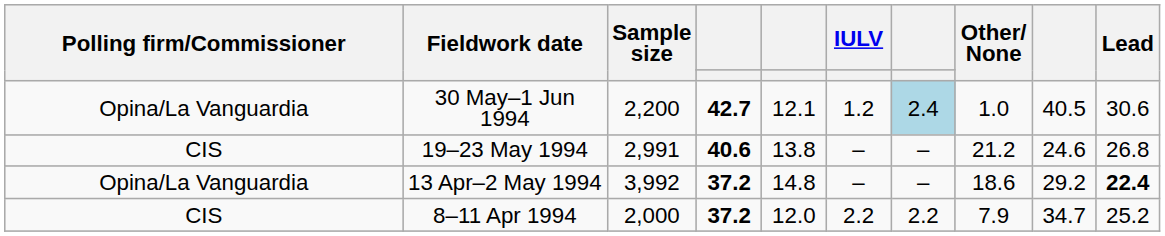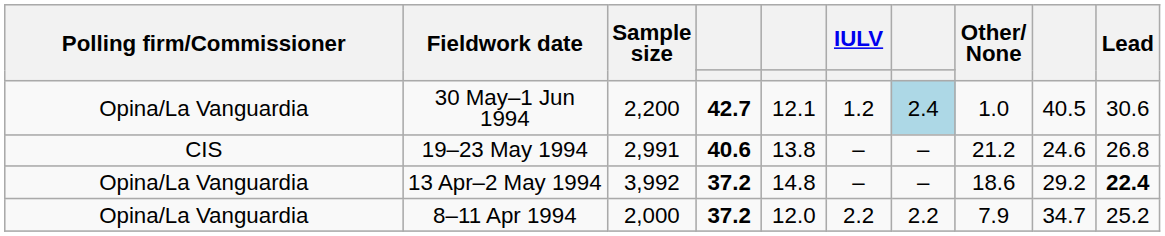8–11 Apr 1994 | Polling firm/Commissioner: CIS -> Opina/La Vanguardia
